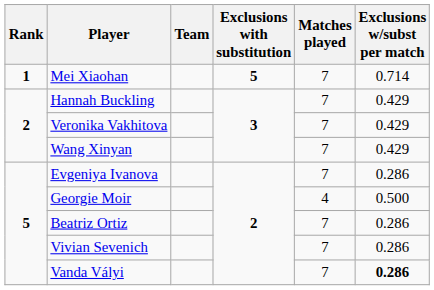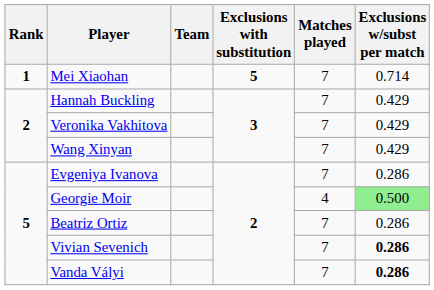Georgie Moir | Exclusions w/subst per match: no background -> lightgreen background
Vivian Sevenich | Exclusions w/subst per match: normal -> bold
